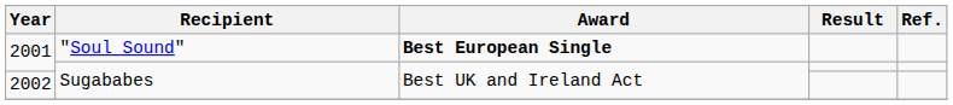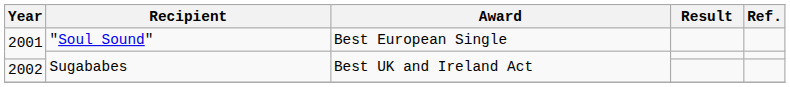2001 / "Soul Sound" | Award: bold -> normal
